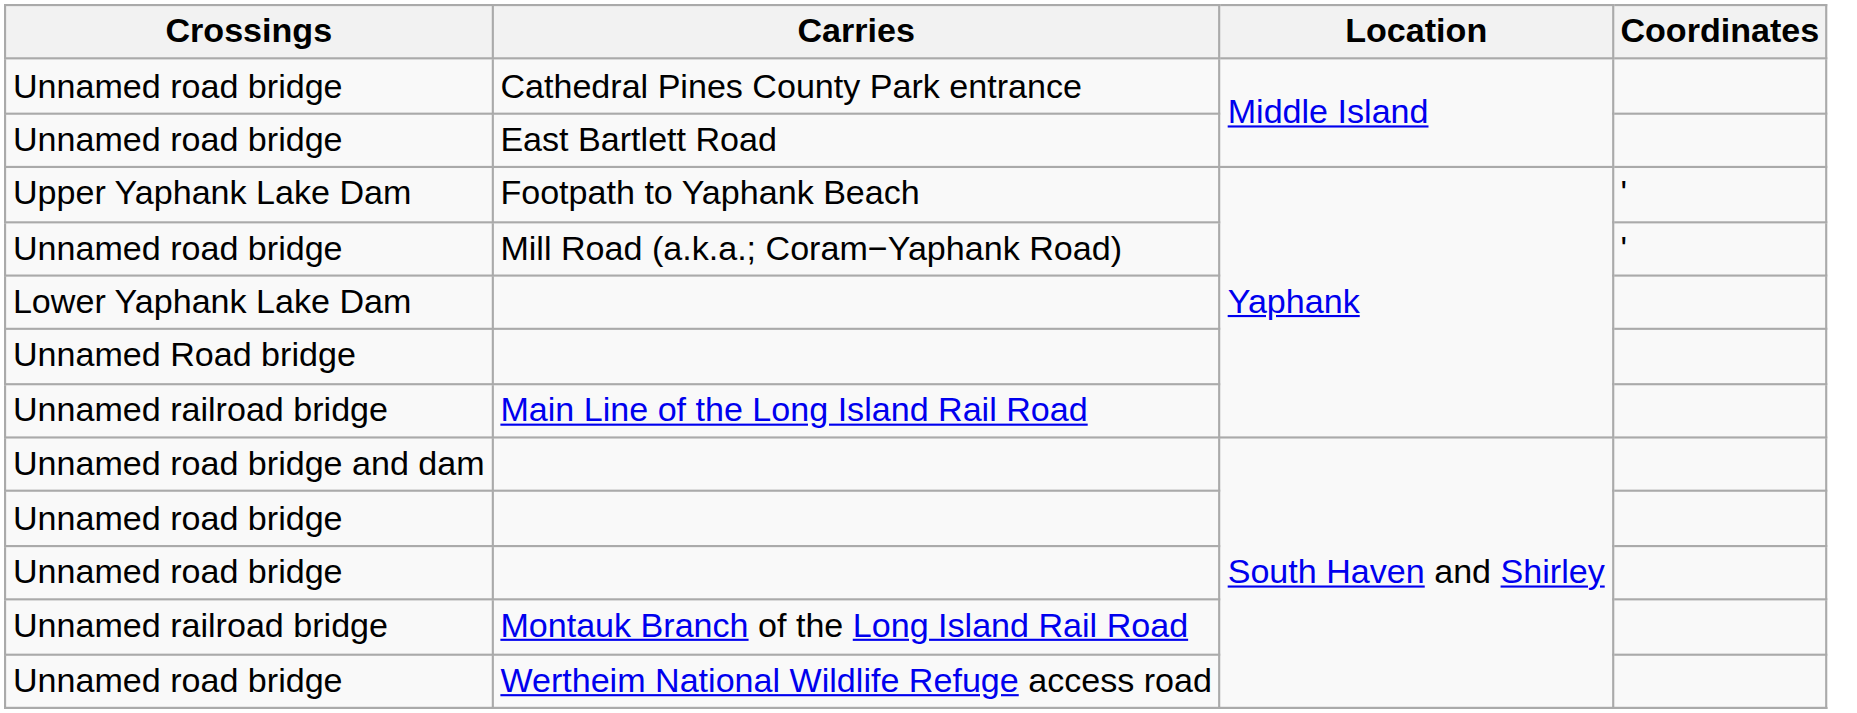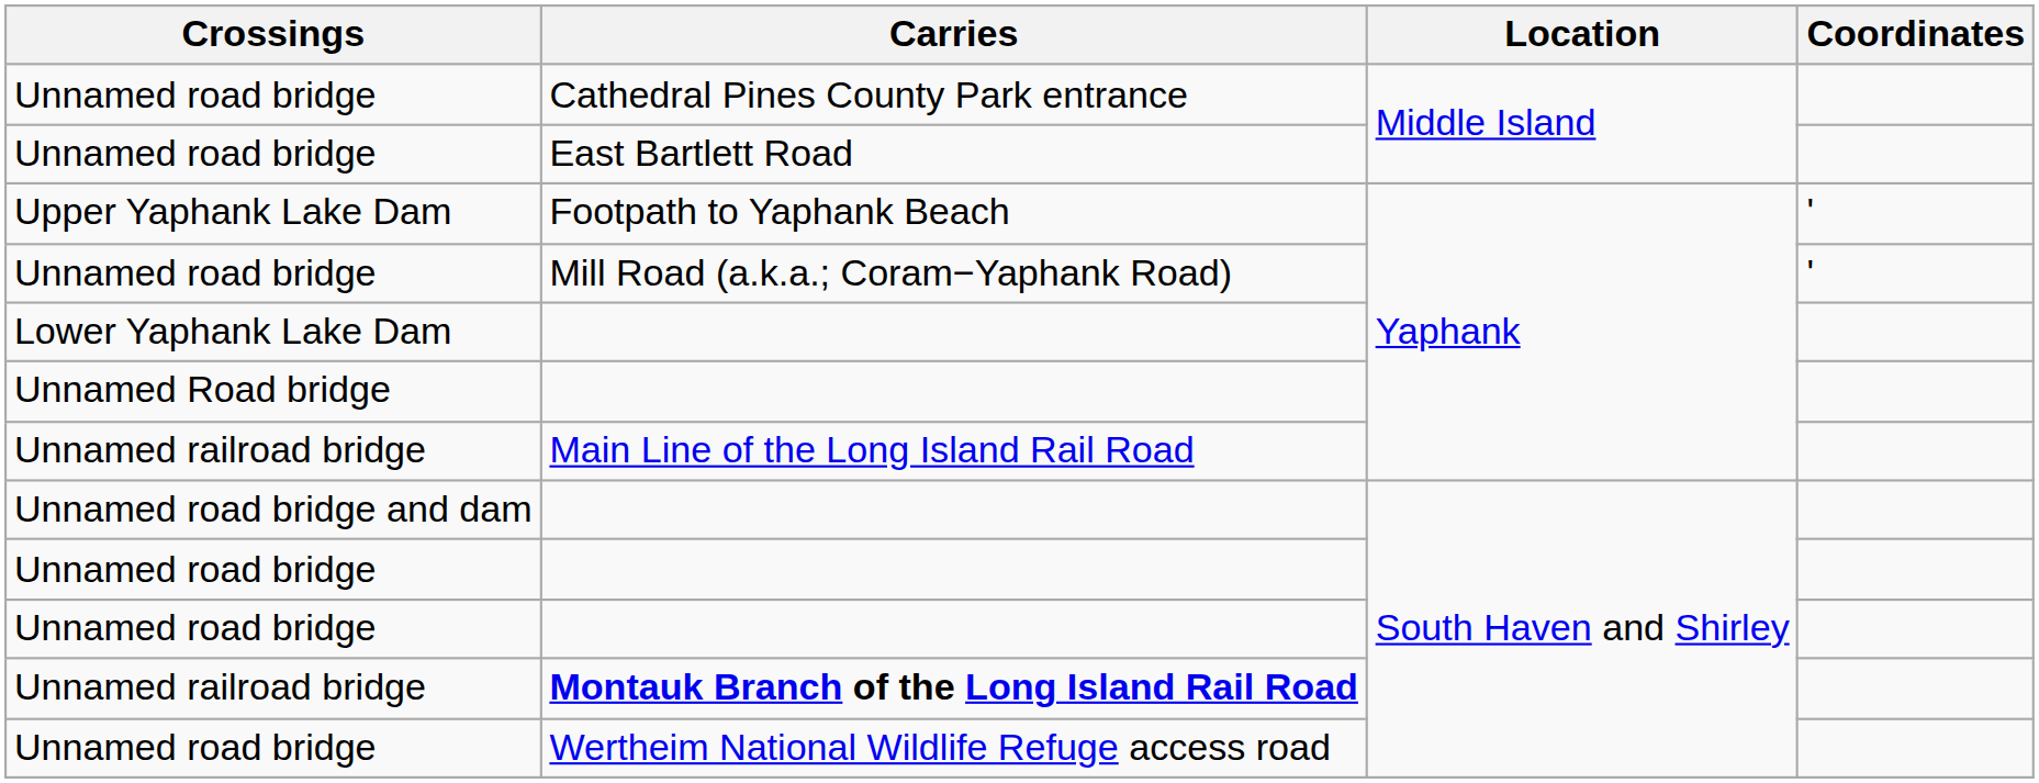Montauk Branch of the Long Island Rail Road | Carries: normal -> bold
